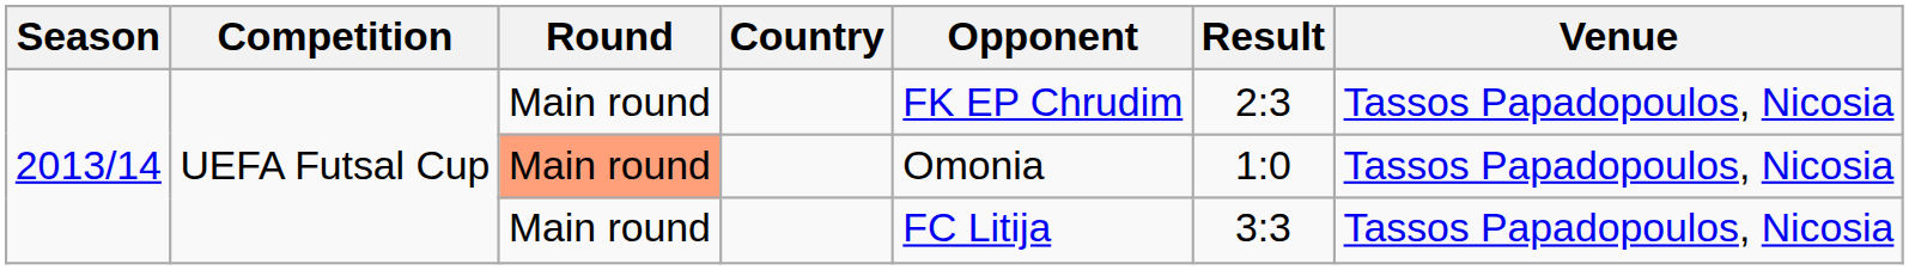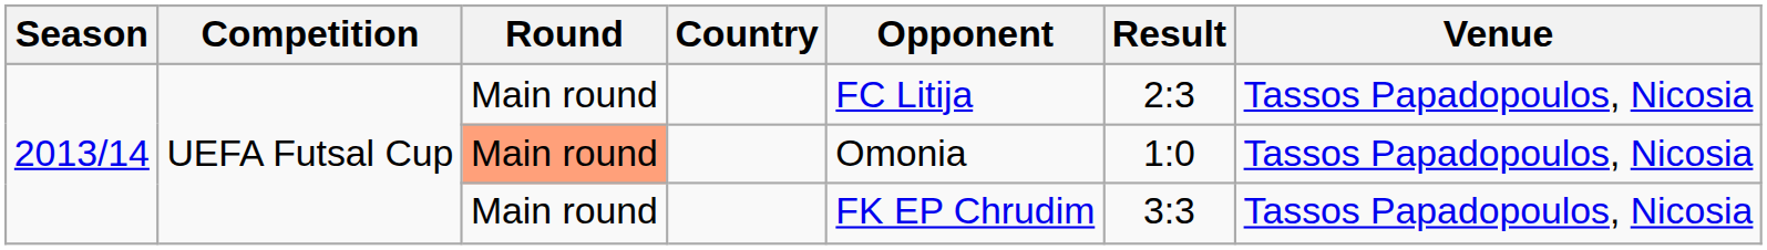row 2 | Opponent: FK EP Chrudim -> FC Litija
row 4 | Opponent: FC Litija -> FK EP Chrudim
